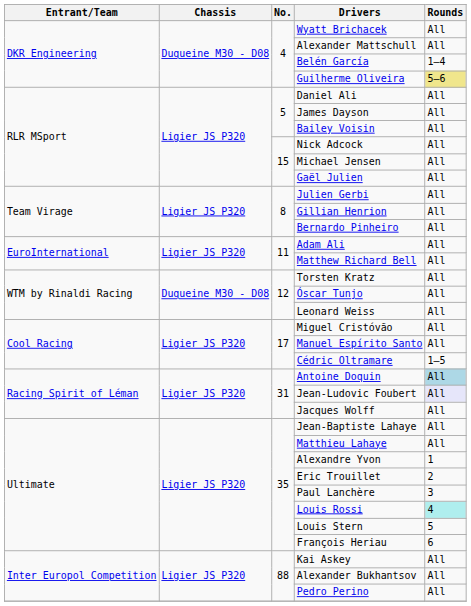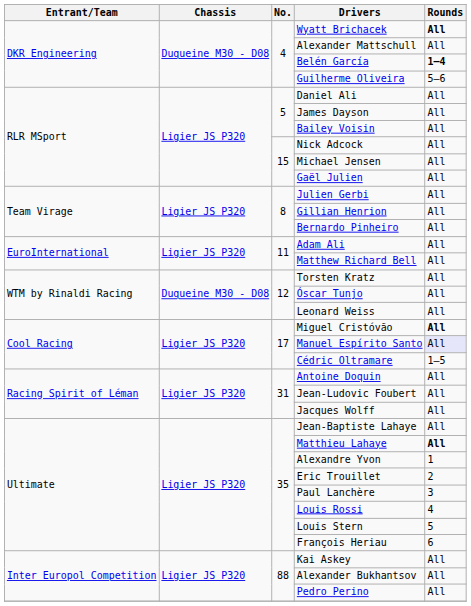Wyatt Brichacek | Rounds: normal -> bold
Belén García | Rounds: normal -> bold
Guilherme Oliveira | Rounds: khaki background -> no background
Miguel Cristóvão | Rounds: normal -> bold
Manuel Espírito Santo | Rounds: no background -> lavender background
Antoine Doquin | Rounds: lightblue background -> no background
Jean-Ludovic Foubert | Rounds: lavender background -> no background
Matthieu Lahaye | Rounds: normal -> bold
Louis Rossi | Rounds: paleturquoise background -> no background
